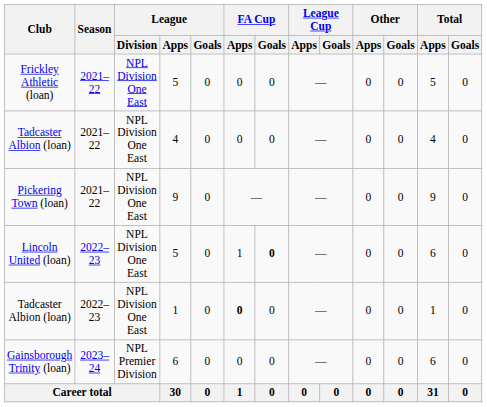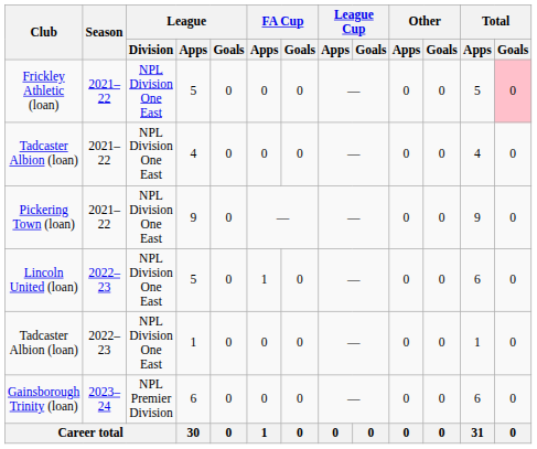Frickley Athletic (loan) | Total / Goals: no background -> pink background
Lincoln United (loan) | FA Cup / Goals: bold -> normal
Tadcaster Albion (loan) / 1 | FA Cup / Apps: bold -> normal
